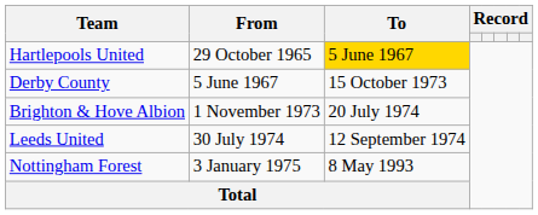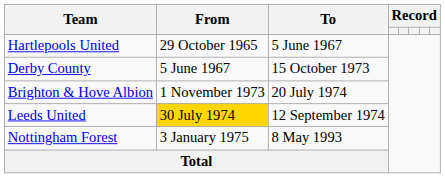Hartlepools United | To: gold background -> no background
Leeds United | From: no background -> gold background
